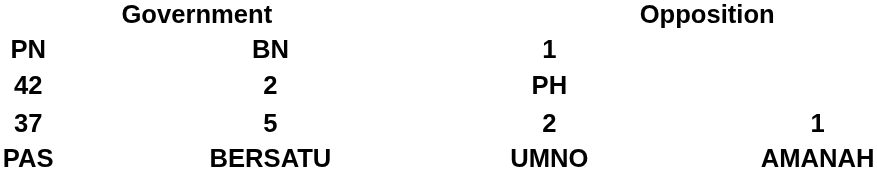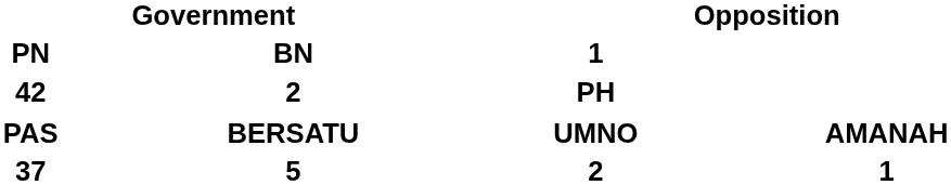rows swapped: 37 <-> PAS
